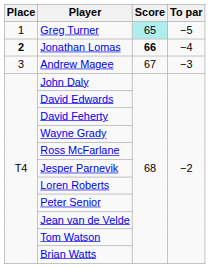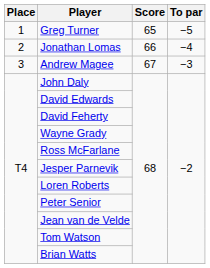Greg Turner | Score: paleturquoise background -> no background
Jonathan Lomas | Place: bold -> normal
Jonathan Lomas | Score: bold -> normal
